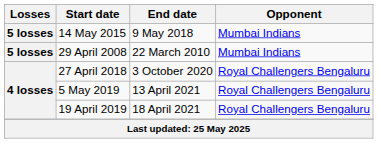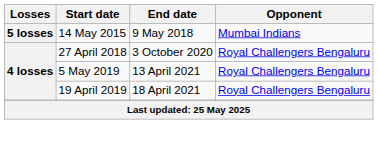- row: 5 losses | 29 April 2008 | 22 March 2010 | Mumbai Indians
